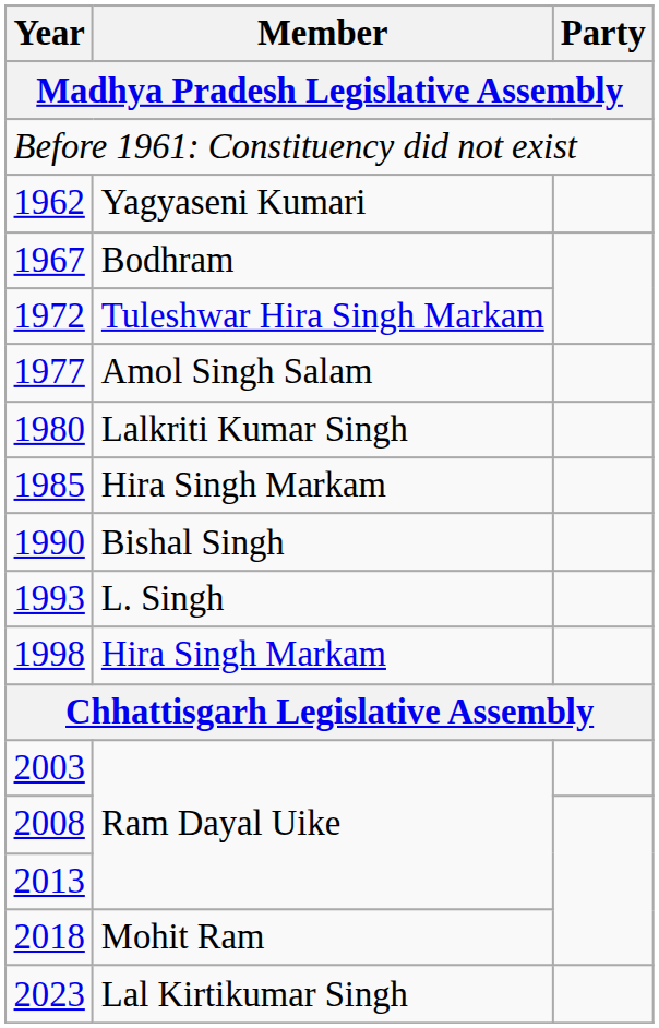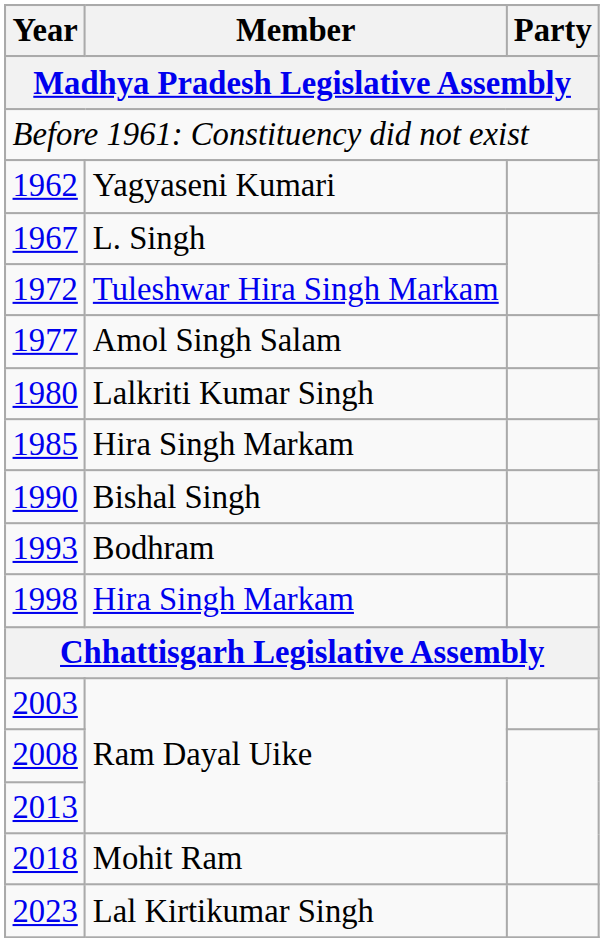1967 | Member: Bodhram -> L. Singh
1993 | Member: L. Singh -> Bodhram
